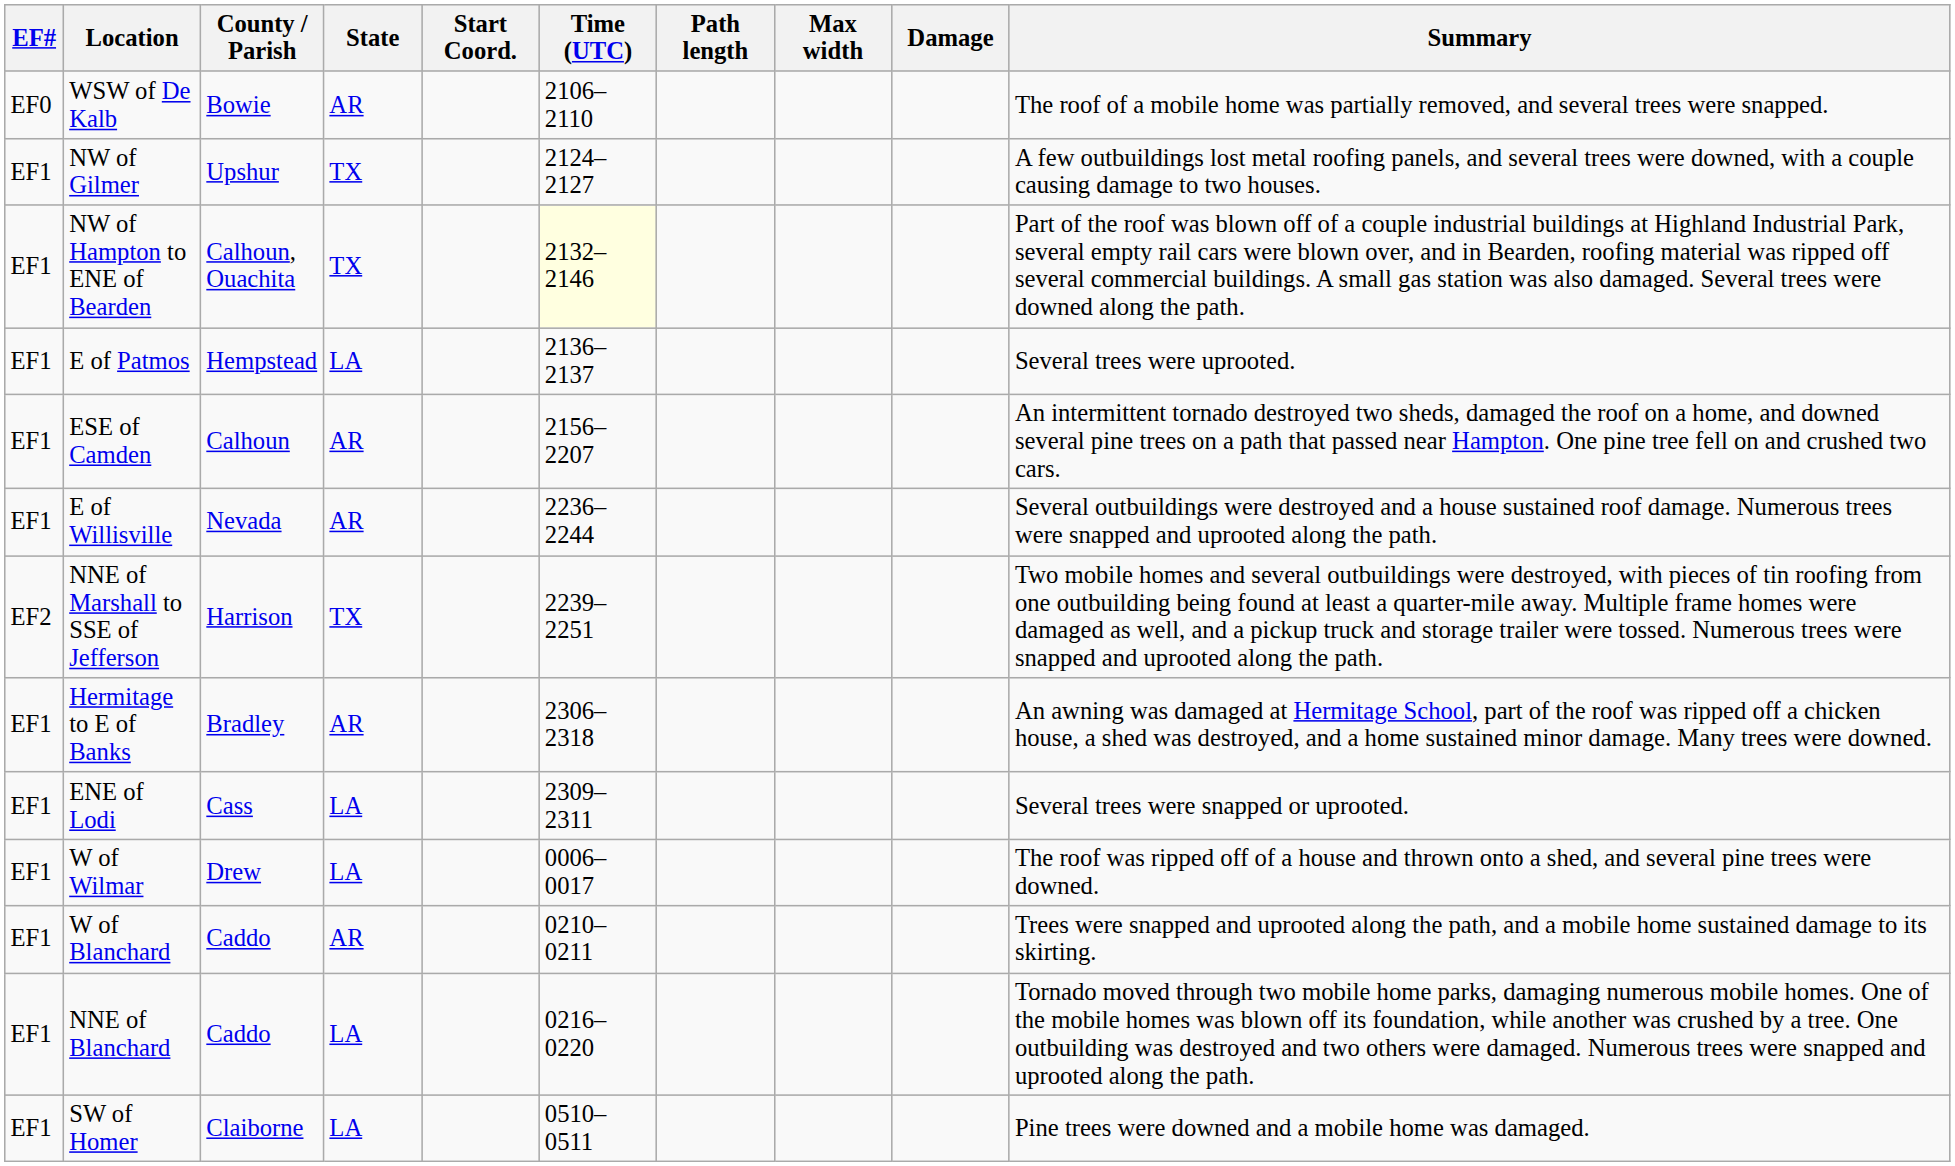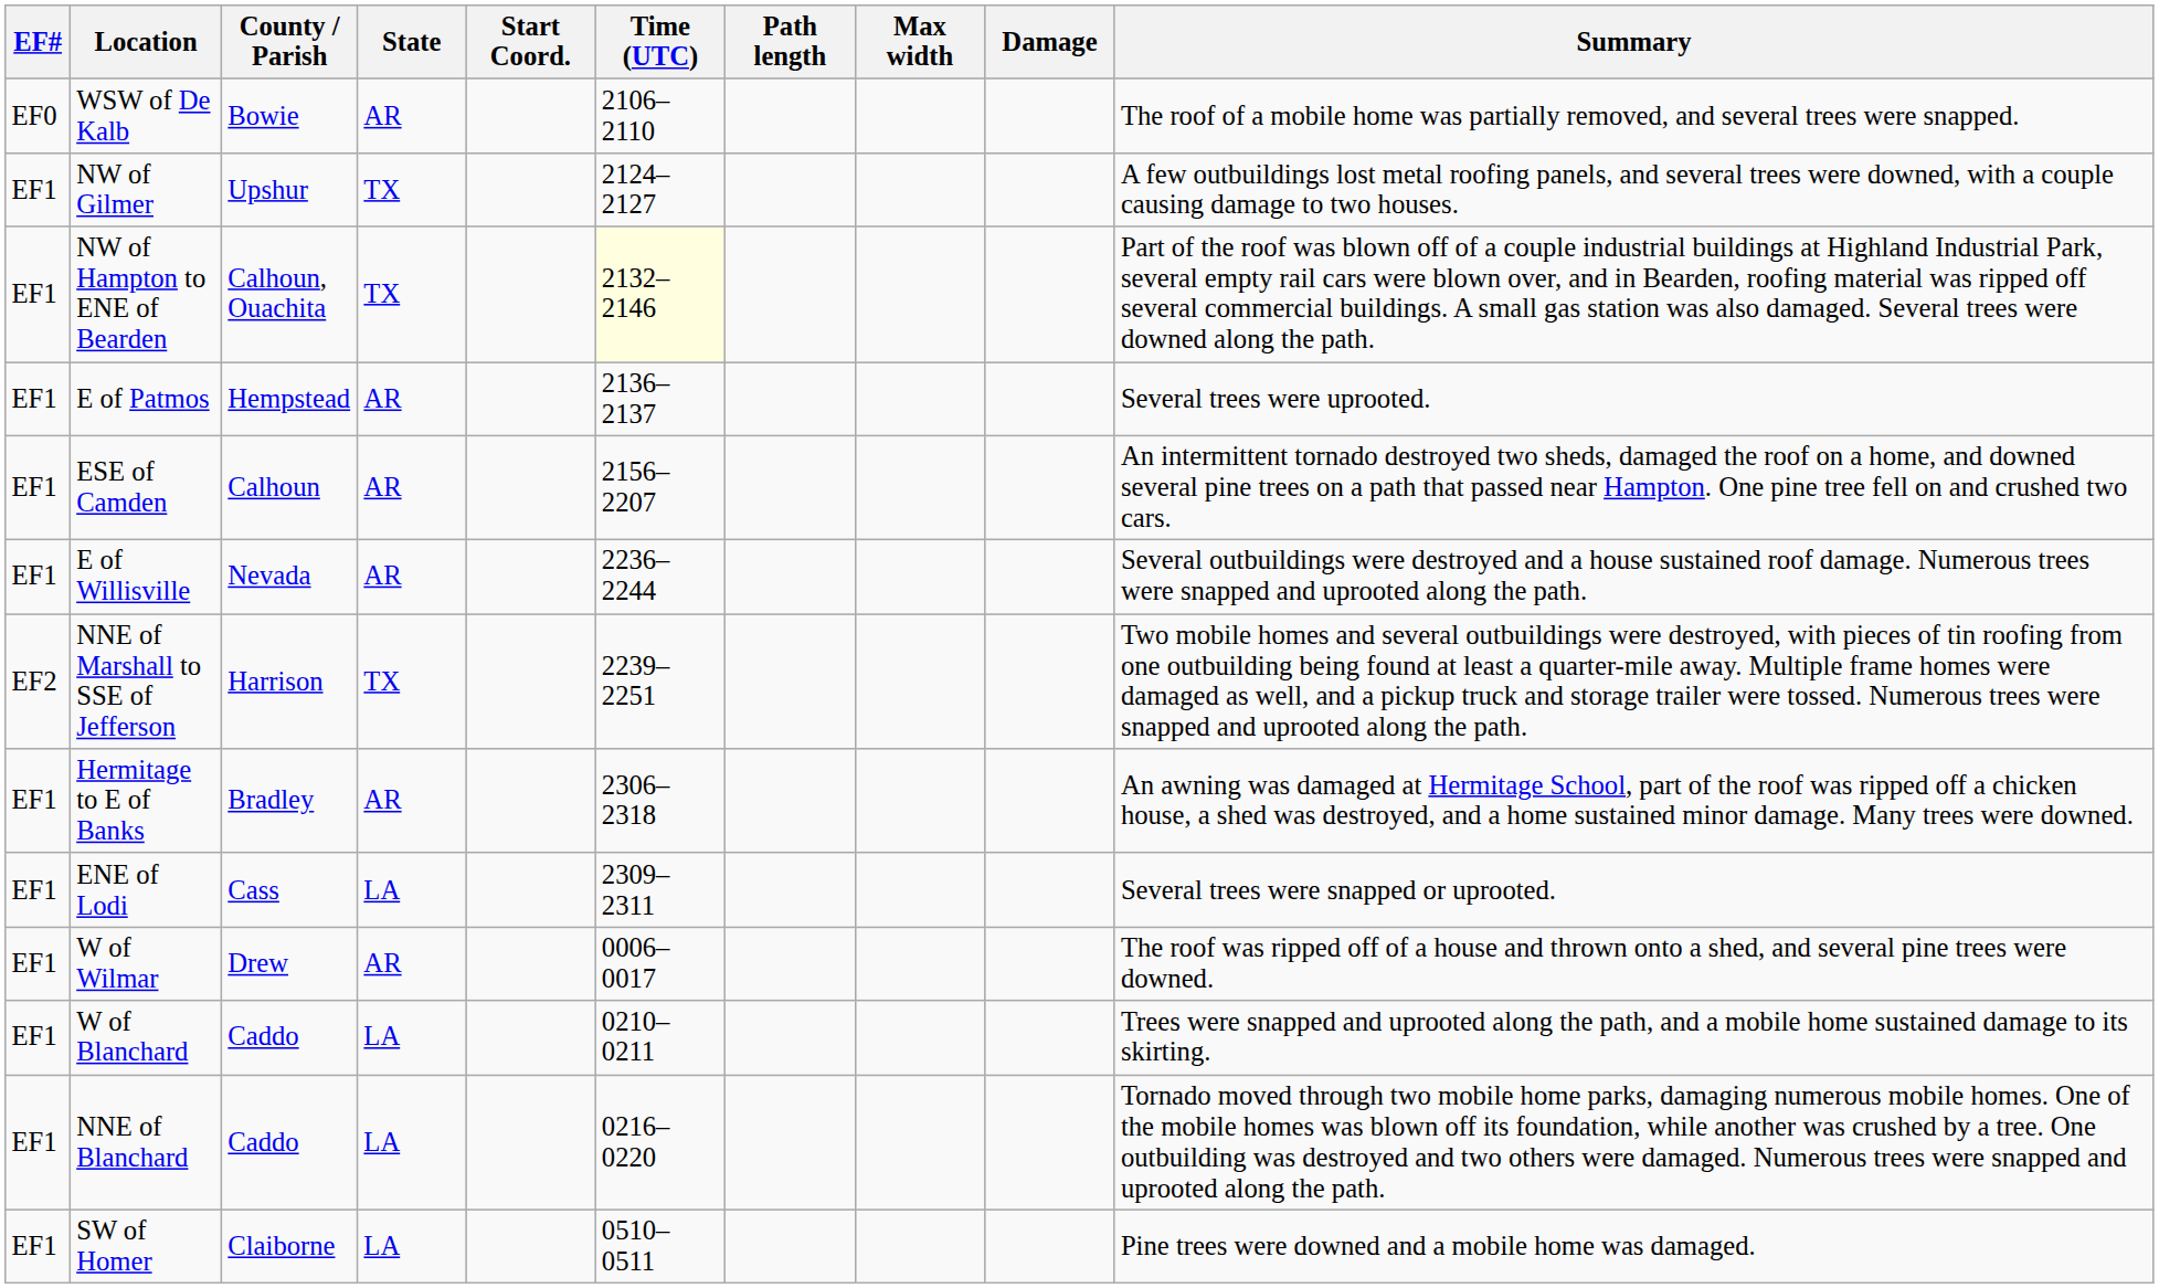E of Patmos | State: LA -> AR
W of Wilmar | State: LA -> AR
W of Blanchard | State: AR -> LA
